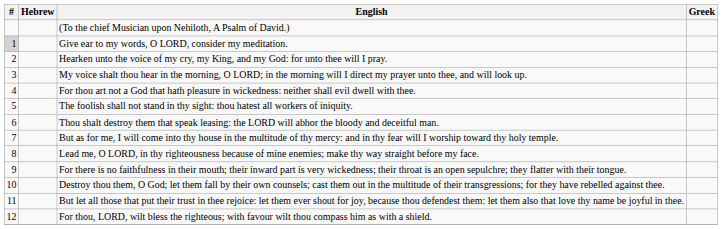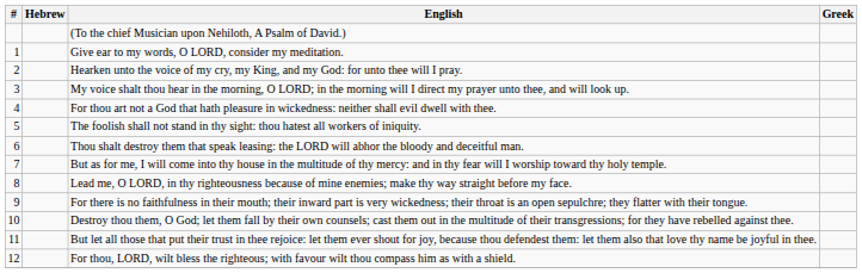Give ear to my words, O LORD, consider my meditation. | #: lightgrey background -> no background
